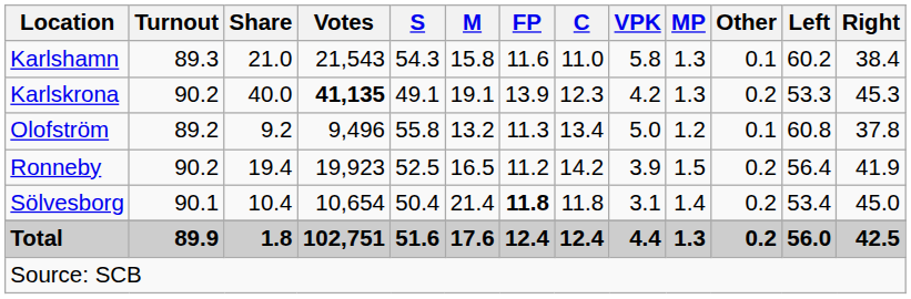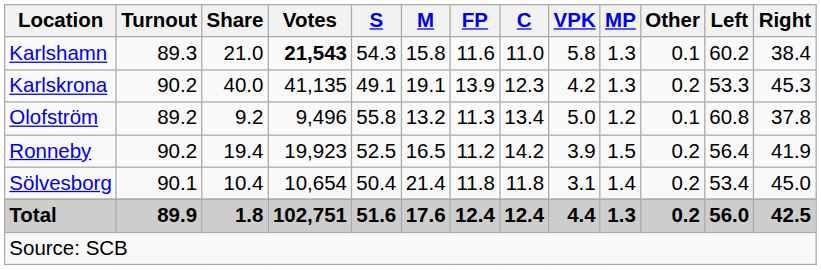Karlshamn | Votes: normal -> bold
Karlskrona | Votes: bold -> normal
Sölvesborg | FP: bold -> normal
